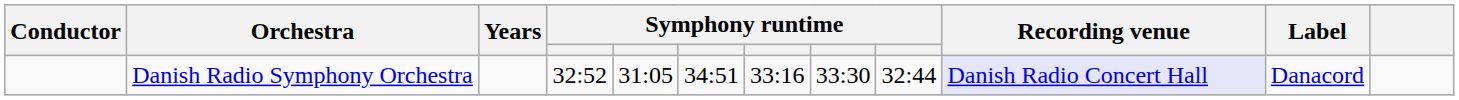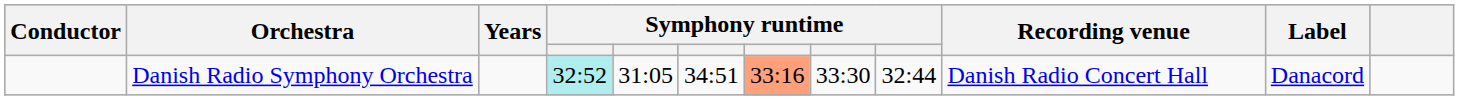Danish Radio Symphony Orchestra | column 4: no background -> paleturquoise background
Danish Radio Symphony Orchestra | column 7: no background -> lightsalmon background
Danish Radio Symphony Orchestra | Recording venue: lavender background -> no background
